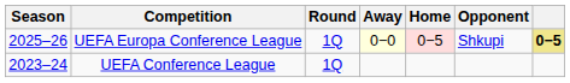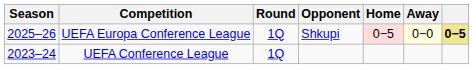columns swapped: Opponent <-> Away
